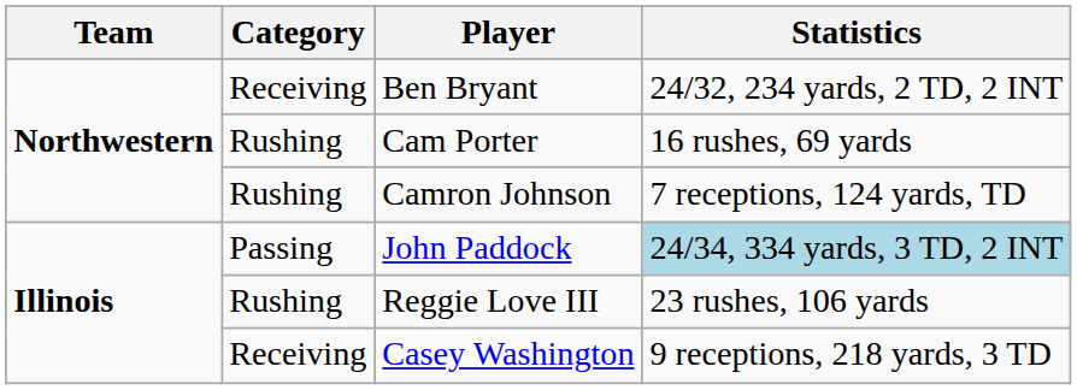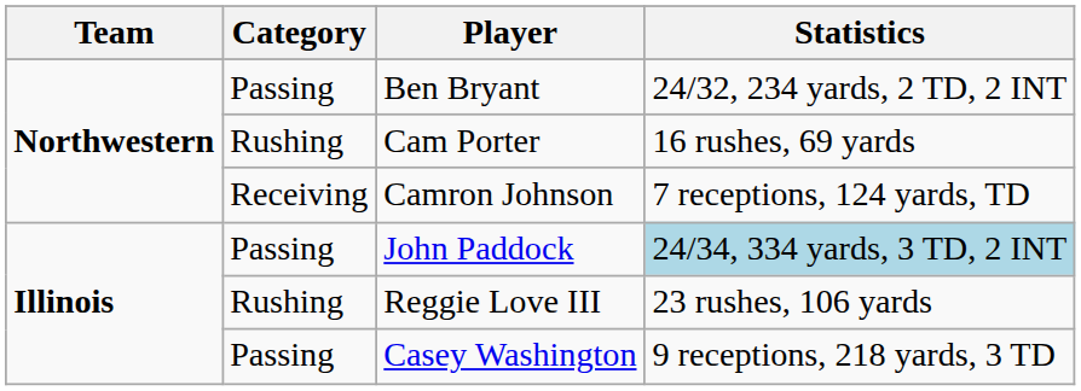Ben Bryant | Category: Receiving -> Passing
Camron Johnson | Category: Rushing -> Receiving
Casey Washington | Category: Receiving -> Passing
